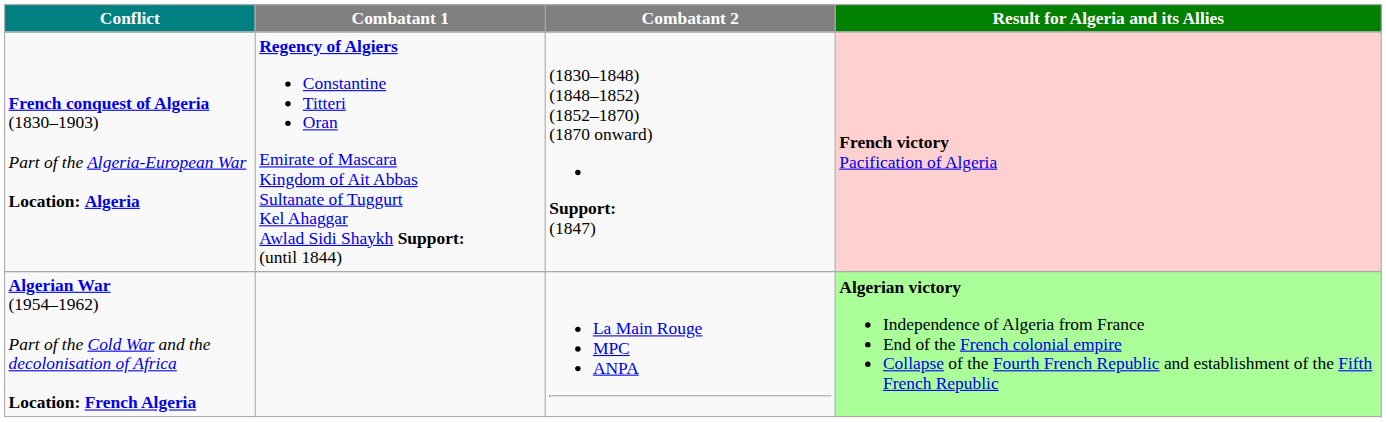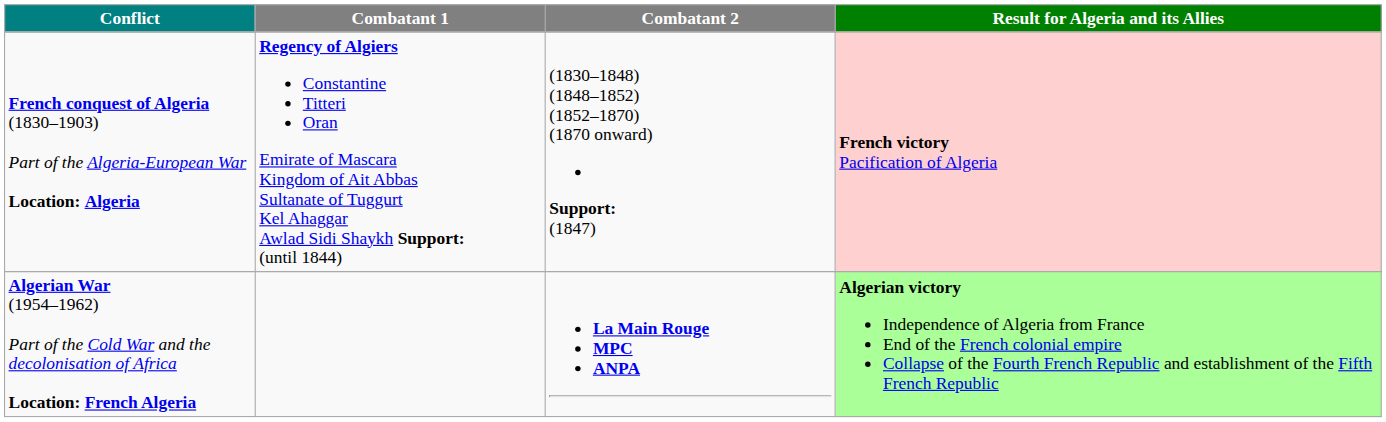row 3 | Combatant 2: normal -> bold
